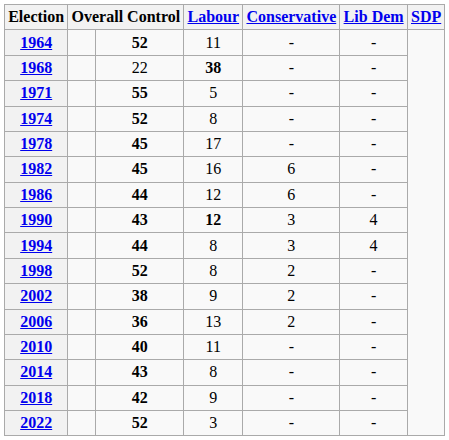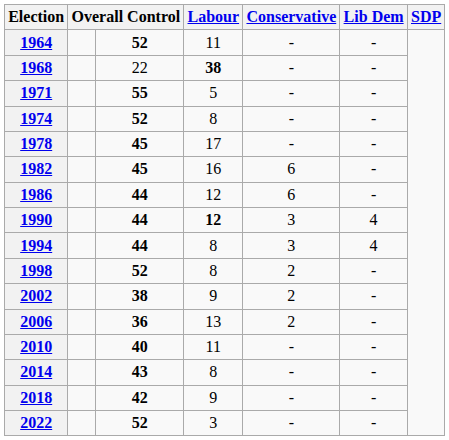1990 | column 3: 43 -> 44
